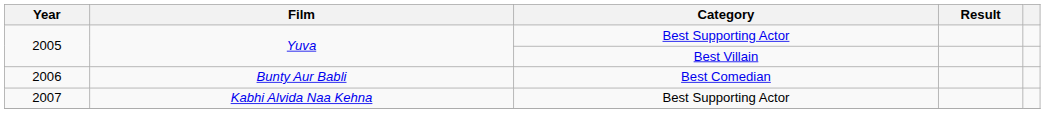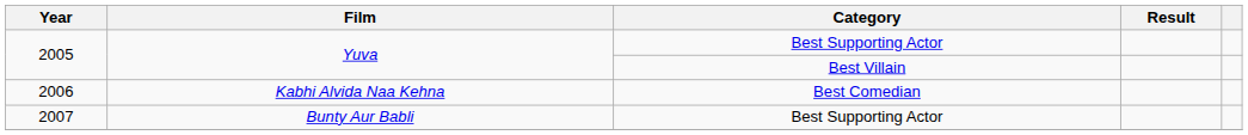2006 | Film: Bunty Aur Babli -> Kabhi Alvida Naa Kehna
2007 | Film: Kabhi Alvida Naa Kehna -> Bunty Aur Babli
